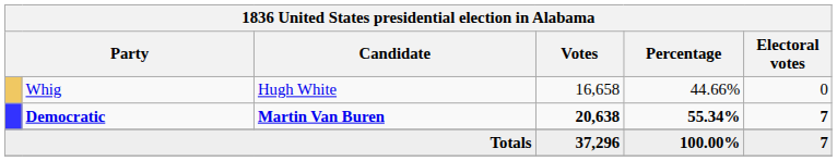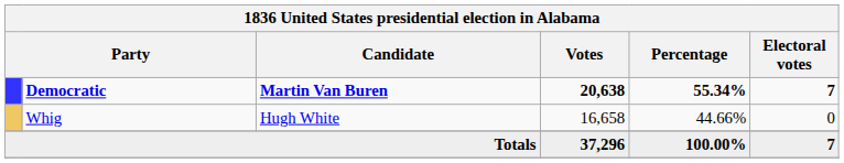rows swapped: Democratic <-> Whig
